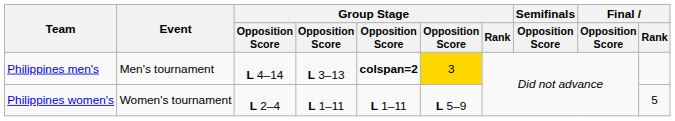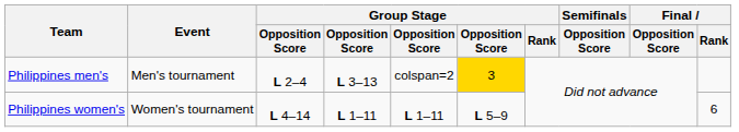Philippines men's | column 3: L 4–14 -> L 2–4
Philippines men's | column 5: bold -> normal
Philippines women's | column 3: L 2–4 -> L 4–14
Philippines women's | Final / Rank: 5 -> 6
